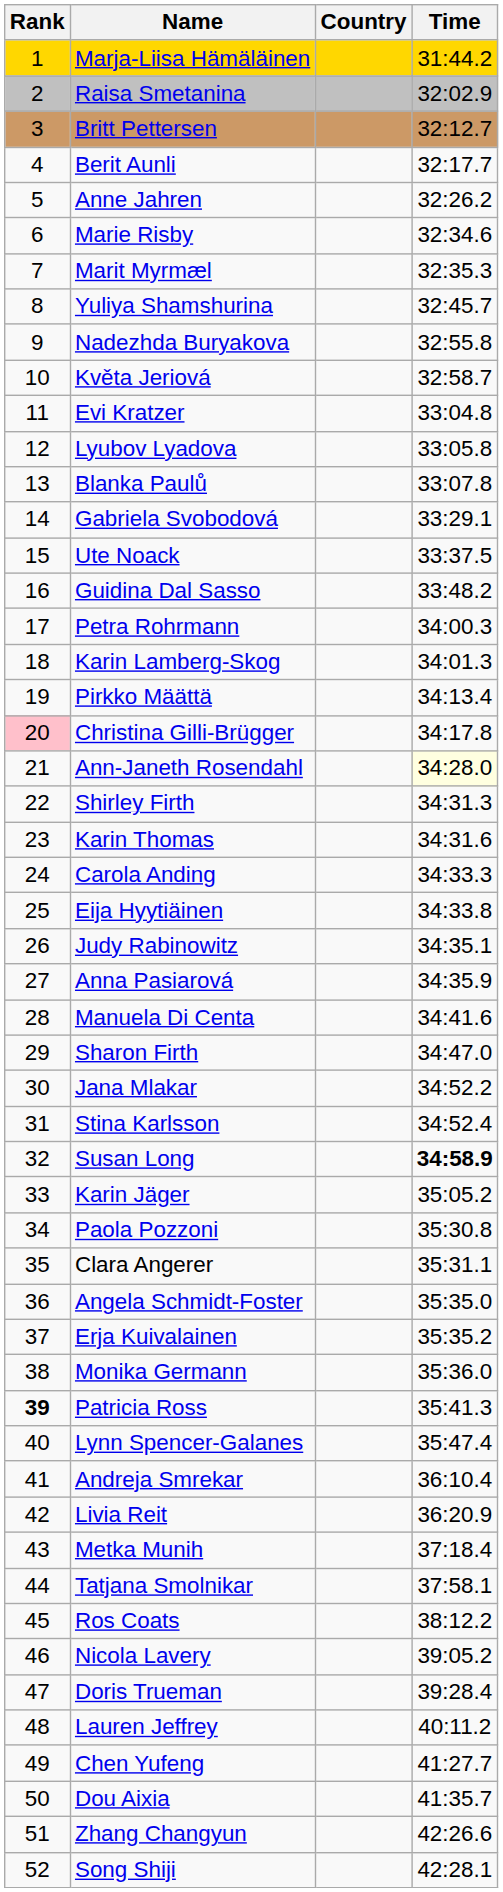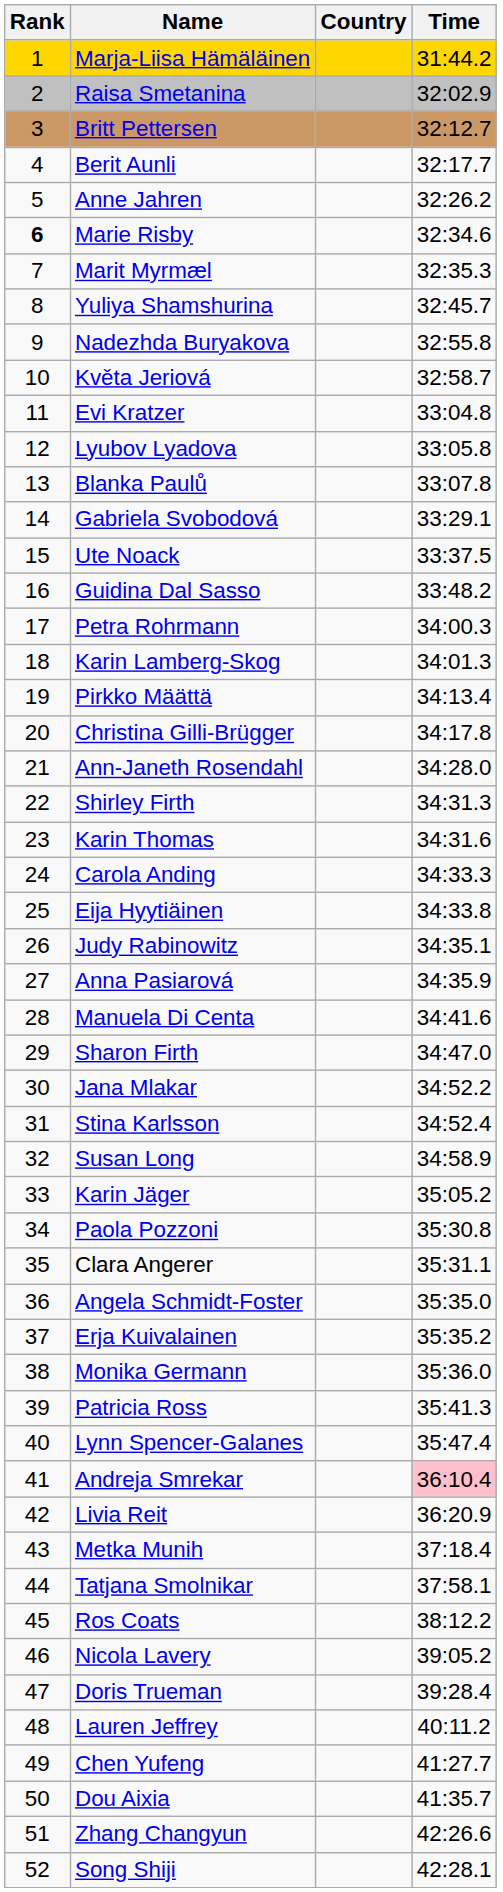Marie Risby | Rank: normal -> bold
Christina Gilli-Brügger | Rank: pink background -> no background
Ann-Janeth Rosendahl | Time: lightyellow background -> no background
Susan Long | Time: bold -> normal
Patricia Ross | Rank: bold -> normal
Andreja Smrekar | Time: no background -> pink background
